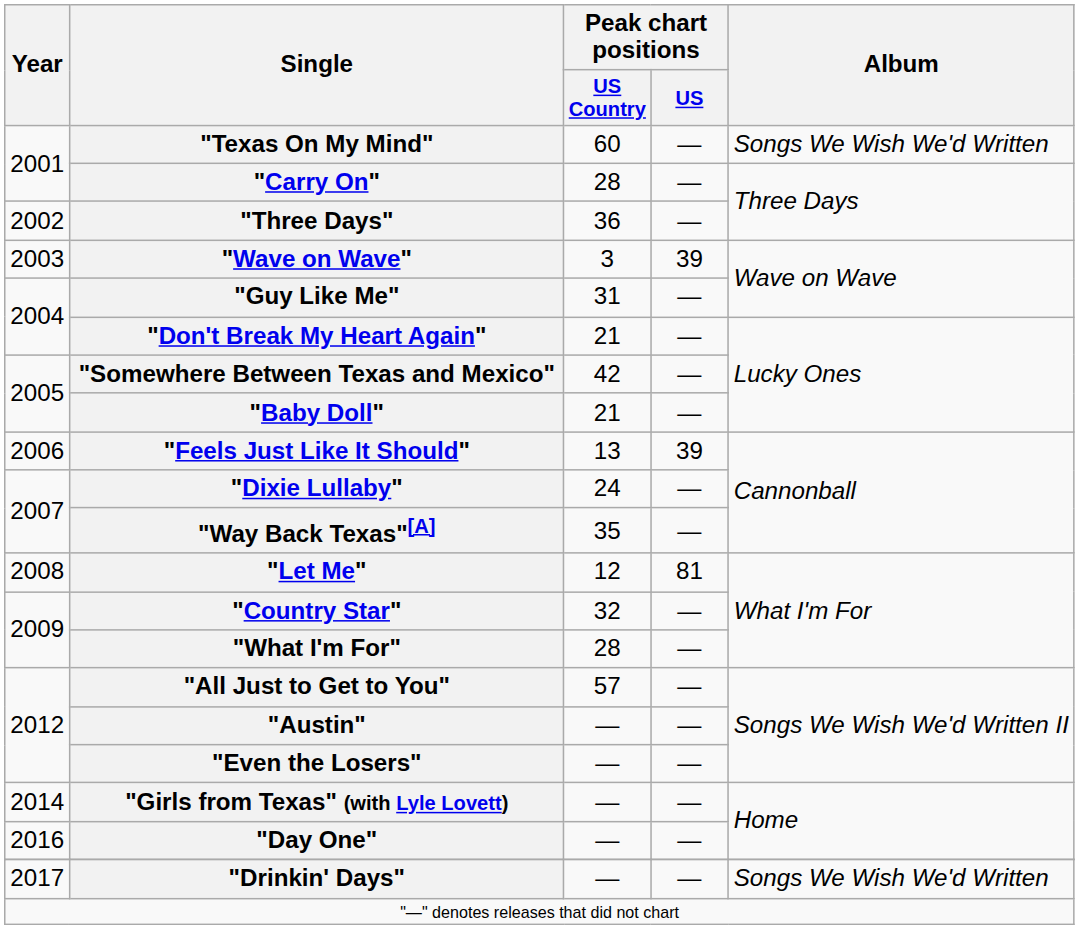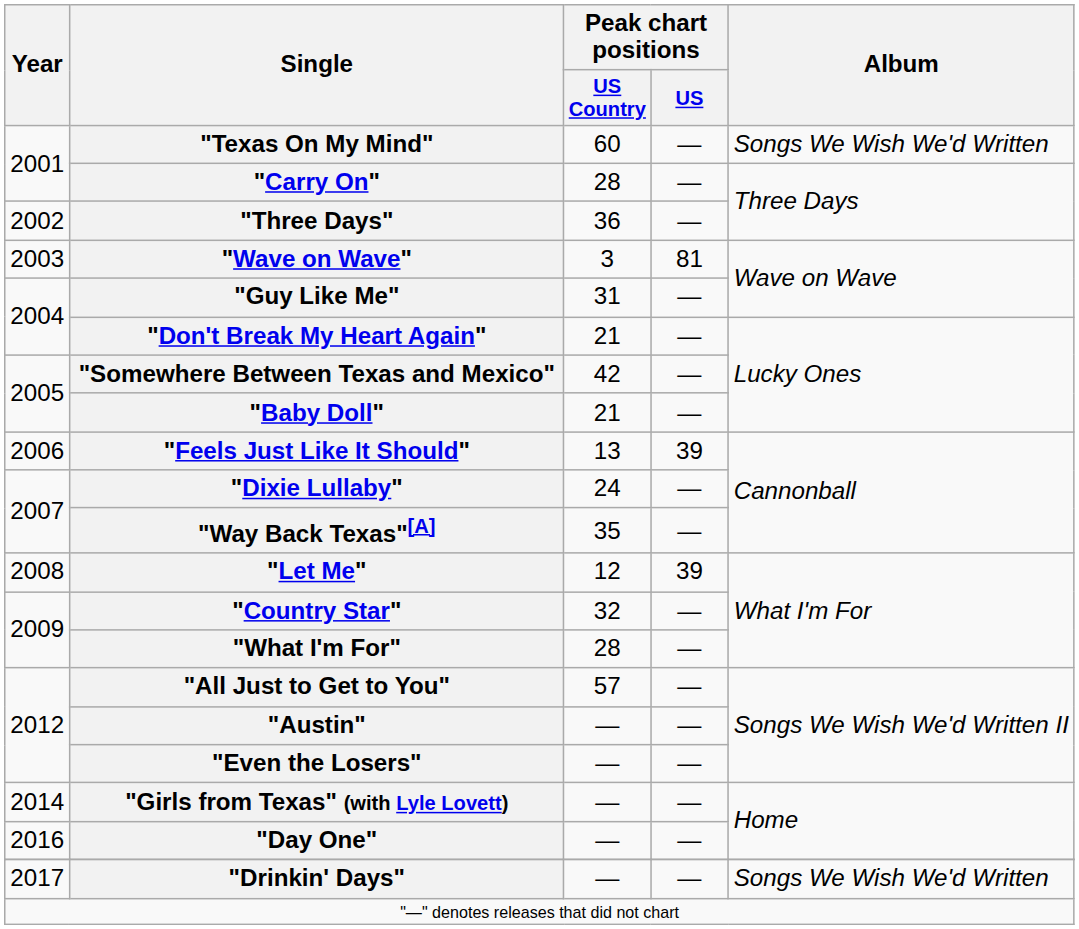"Wave on Wave" | Peak chart positions / US: 39 -> 81
"Let Me" | Peak chart positions / US: 81 -> 39
